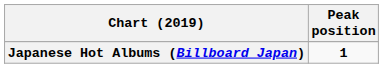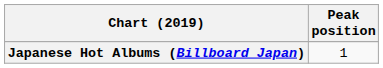Japanese Hot Albums (Billboard Japan) | Peak position: bold -> normal
